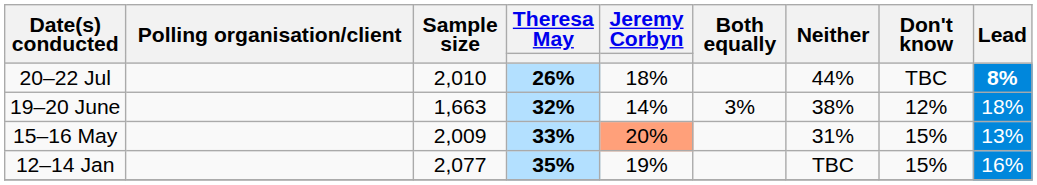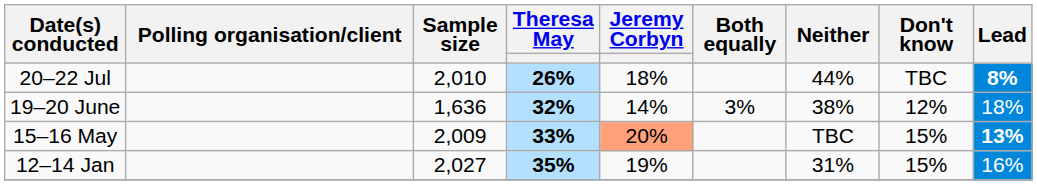19–20 June | Sample size: 1,663 -> 1,636
15–16 May | Neither: 31% -> TBC
15–16 May | Lead: normal -> bold
12–14 Jan | Sample size: 2,077 -> 2,027
12–14 Jan | Neither: TBC -> 31%
